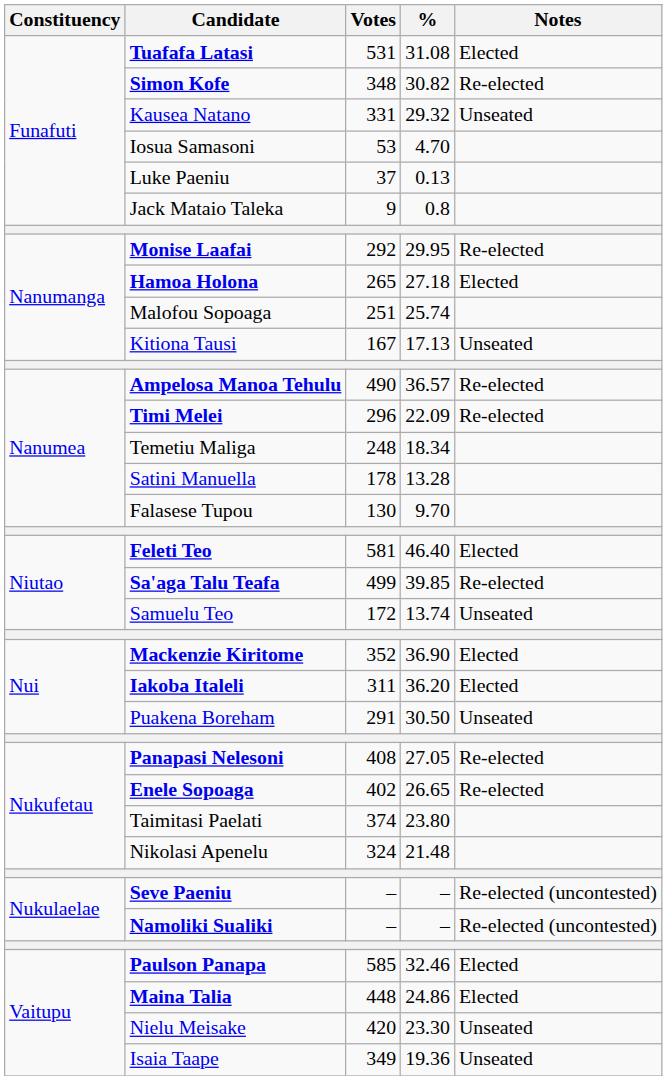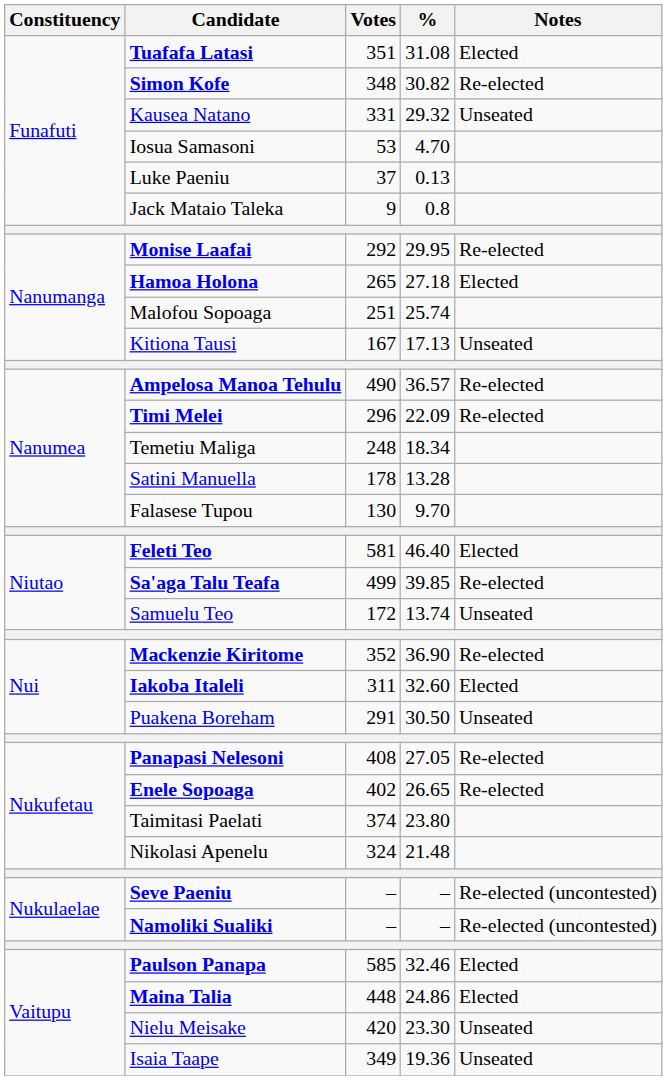Tuafafa Latasi | Votes: 531 -> 351
Mackenzie Kiritome | Notes: Elected -> Re-elected
Iakoba Italeli | %: 36.20 -> 32.60
